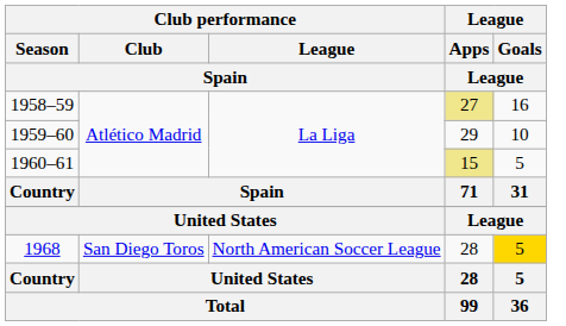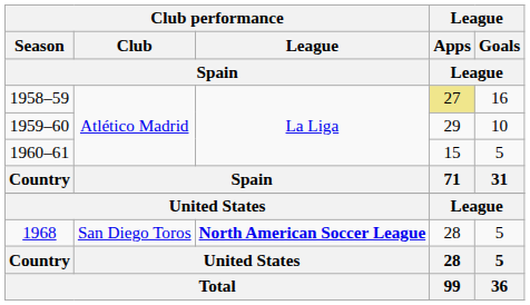1960–61 | League / Apps / League: khaki background -> no background
1968 | Club performance / League / Spain: normal -> bold
1968 | League / Goals / League: gold background -> no background
